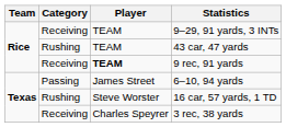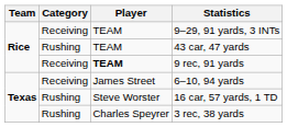6–10, 94 yards | Category: Passing -> Receiving
3 rec, 38 yards | Category: Receiving -> Rushing
